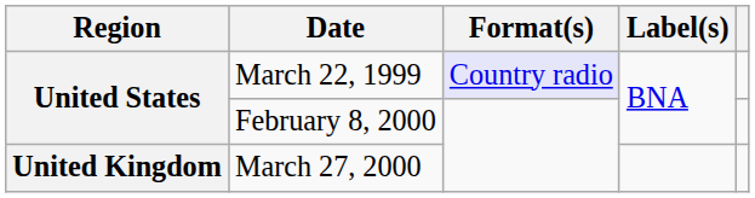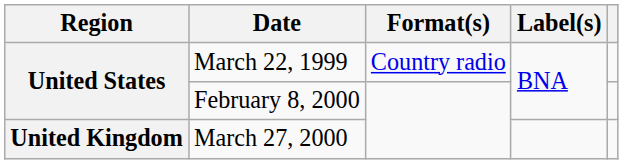March 22, 1999 | Format(s): lavender background -> no background
